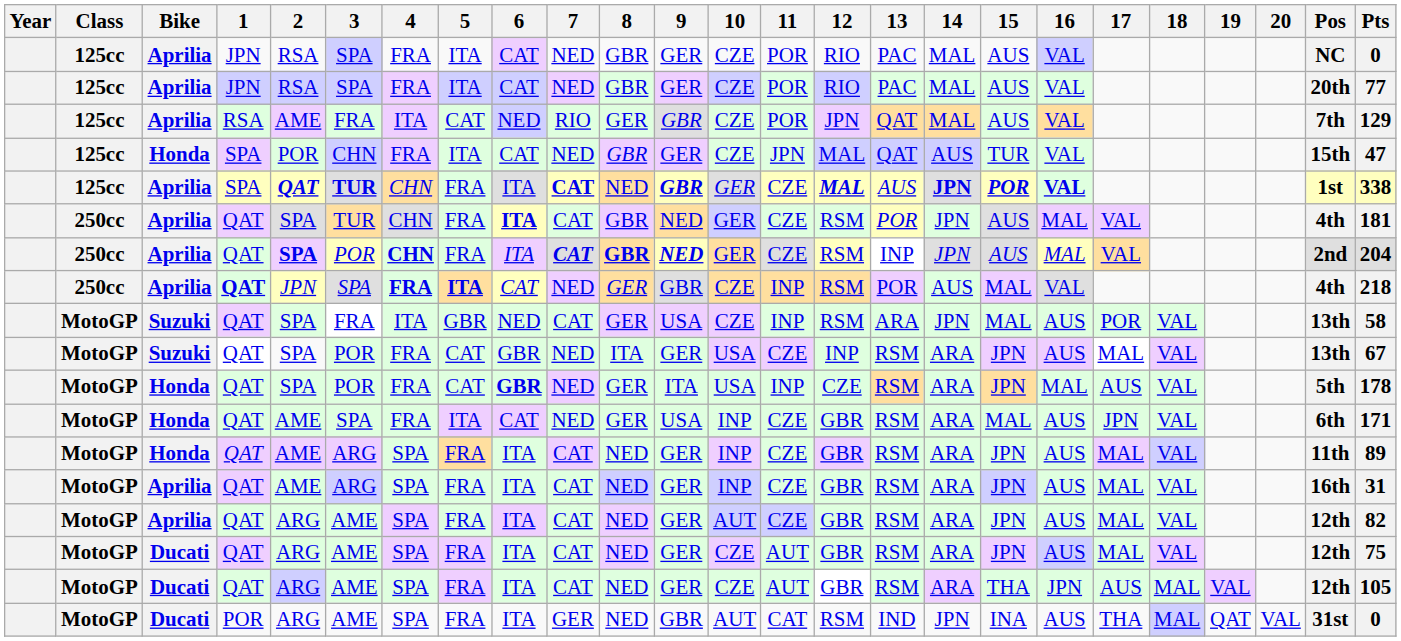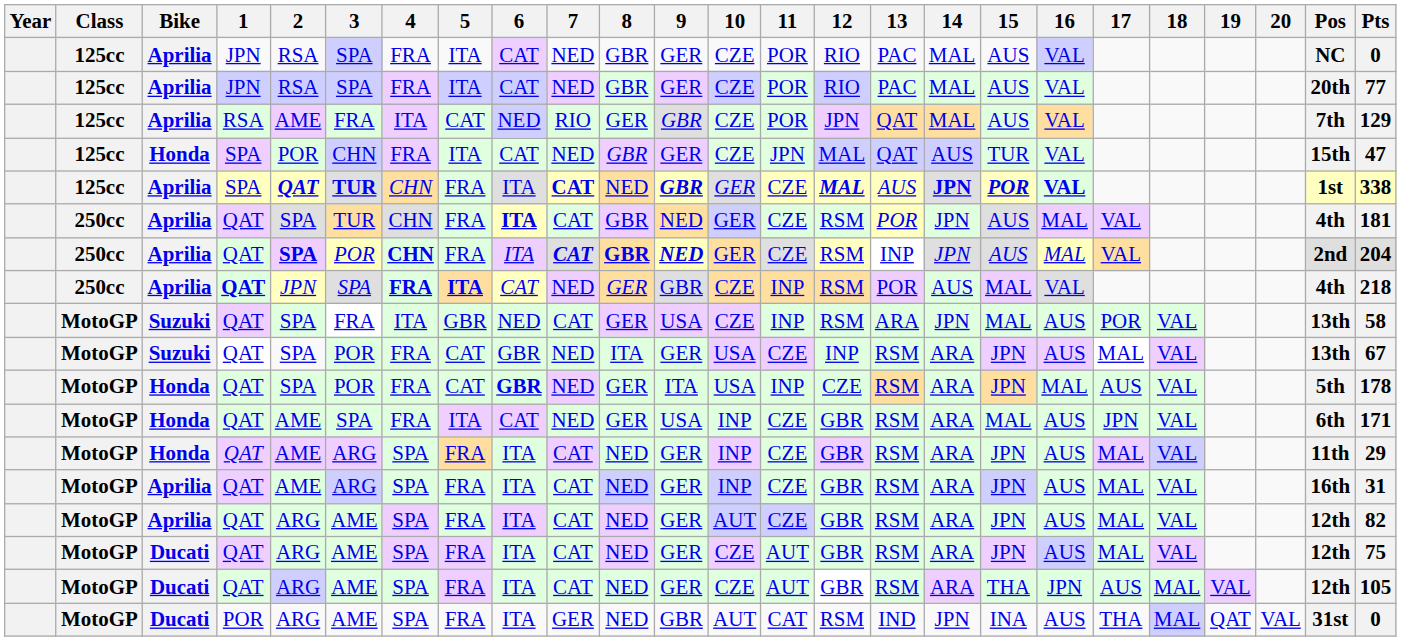row 14 | Pts: 89 -> 29
